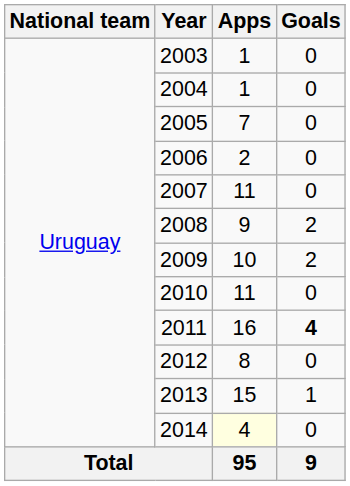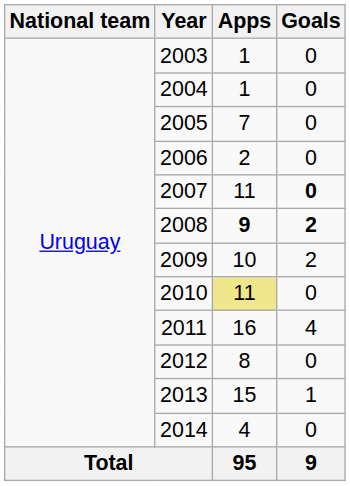2007 | Goals: normal -> bold
2008 | Apps: normal -> bold
2008 | Goals: normal -> bold
2010 | Apps: no background -> khaki background
2011 | Goals: bold -> normal
2014 | Apps: lightyellow background -> no background
